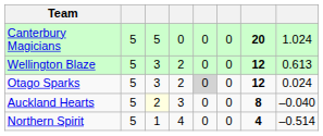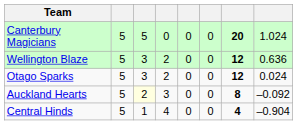Wellington Blaze | column 8: 0.613 -> 0.636
Otago Sparks | column 5: lightgrey background -> no background
Auckland Hearts | column 8: –0.040 -> –0.092
- row: Northern Spirit | 5 | 1 | 4 | 0 | 0 | 4 | –0.514
+ row: Central Hinds | 5 | 1 | 4 | 0 | 0 | 4 | –0.904
